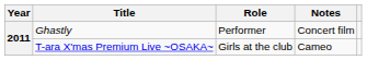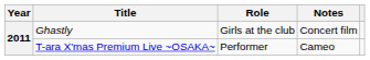Ghastly | Role: Performer -> Girls at the club
T-ara X'mas Premium Live ~OSAKA~ | Role: Girls at the club -> Performer
